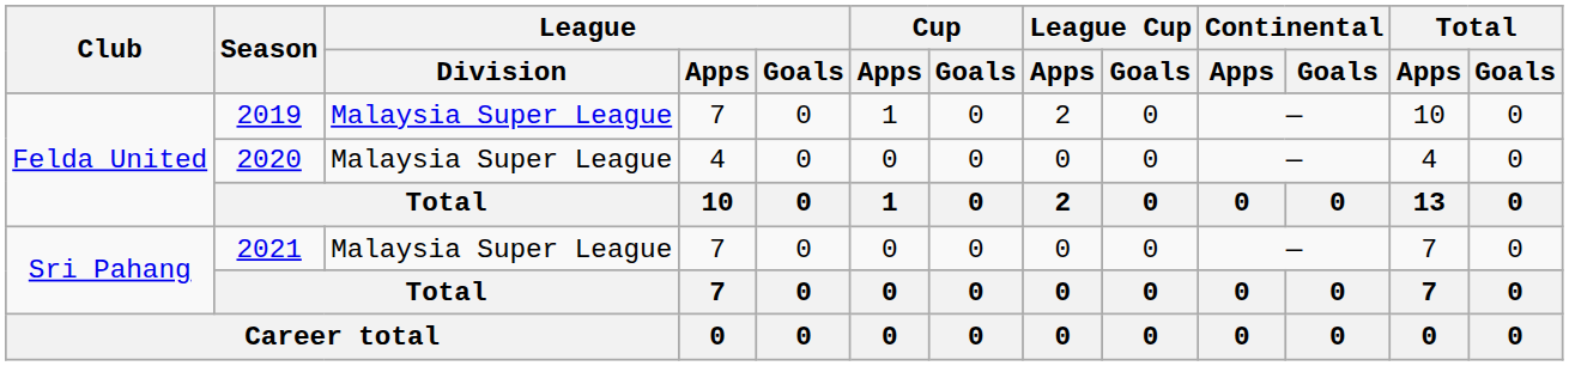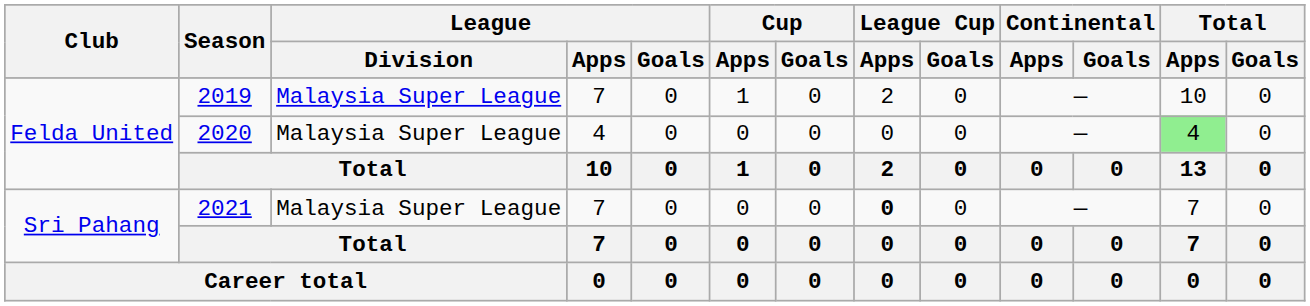2020 | Total / Apps: no background -> lightgreen background
2021 | League Cup / Apps: normal -> bold
